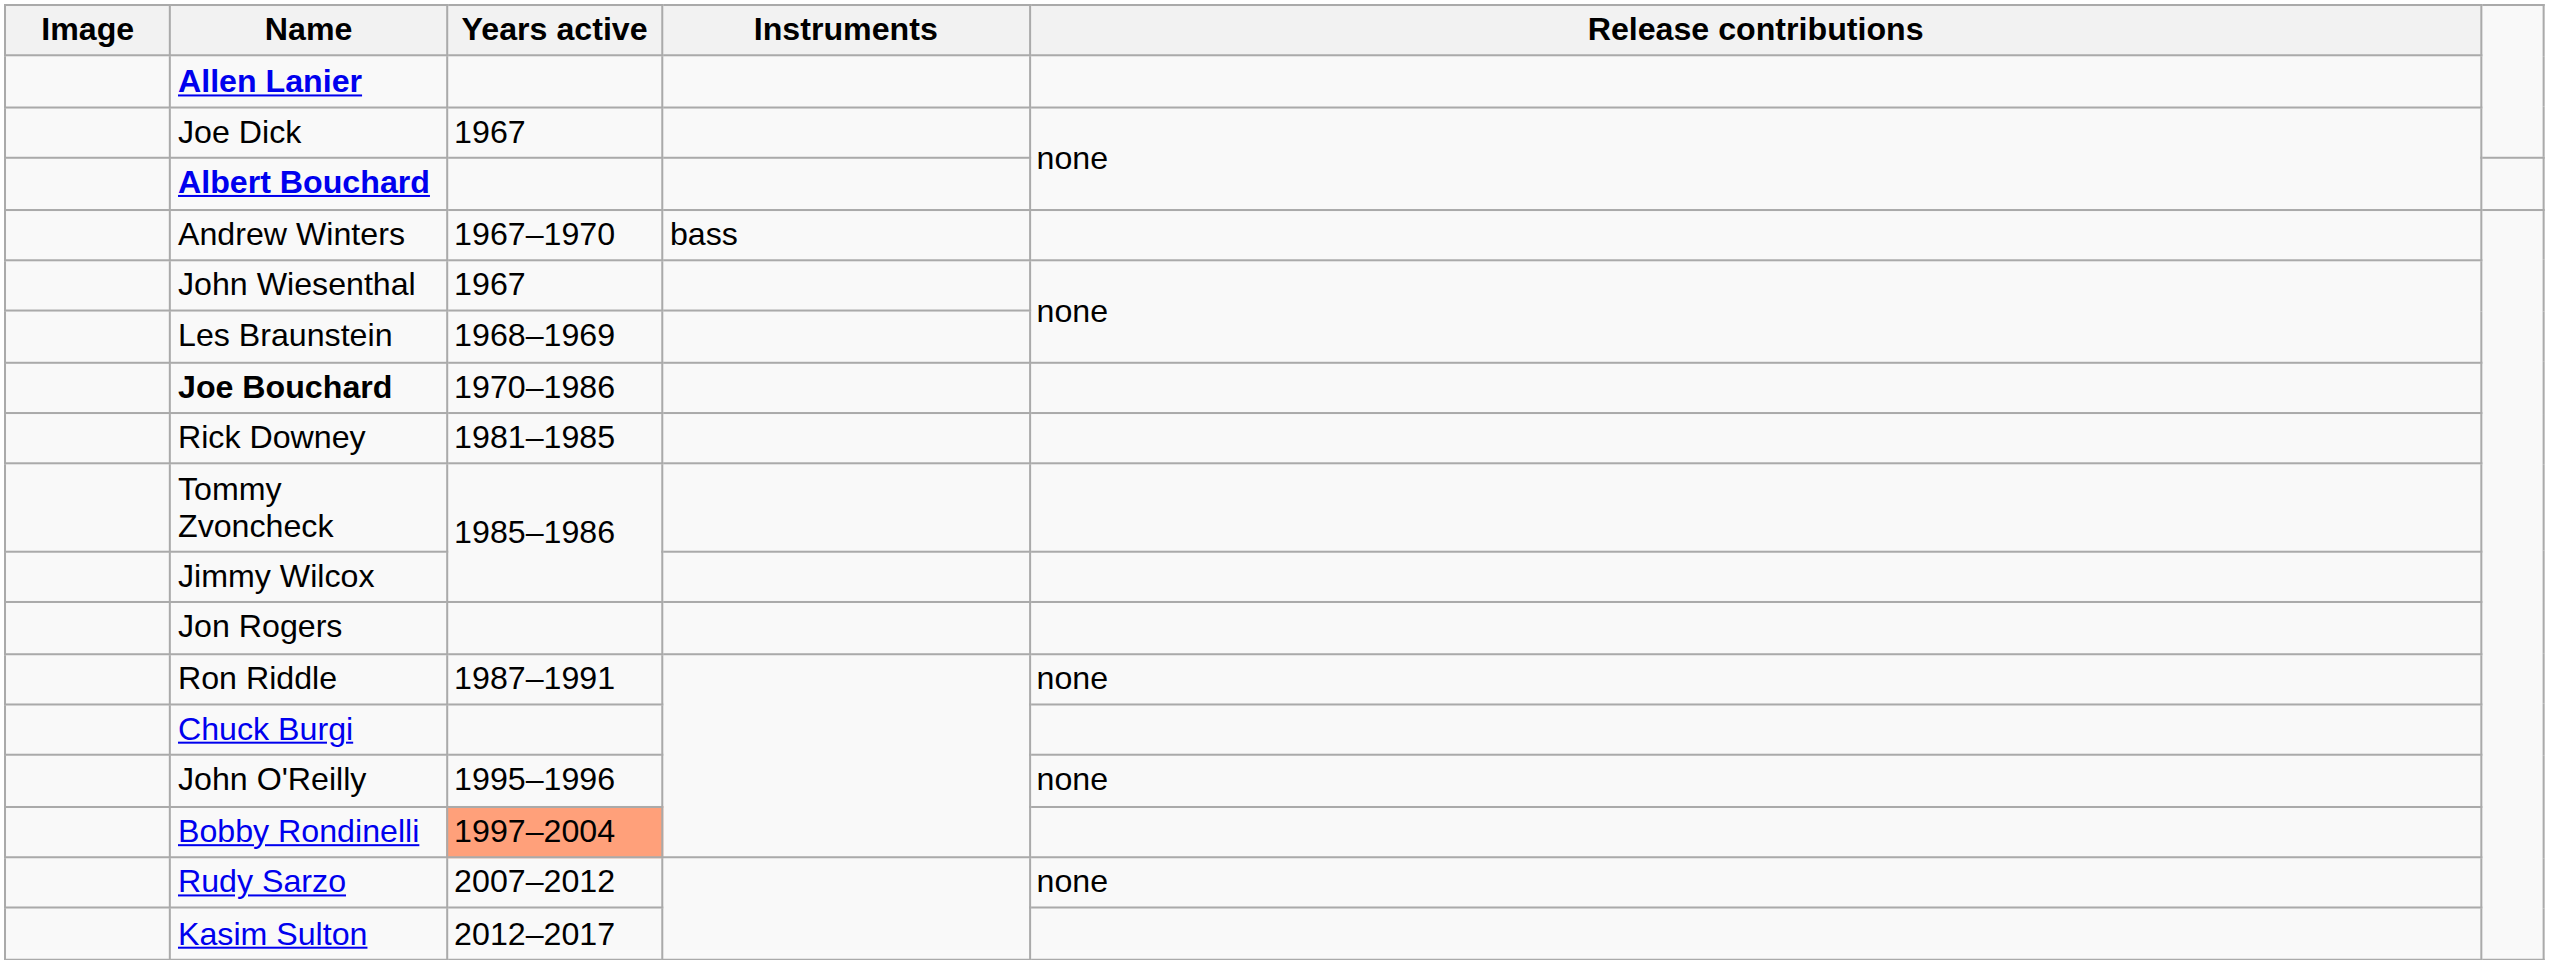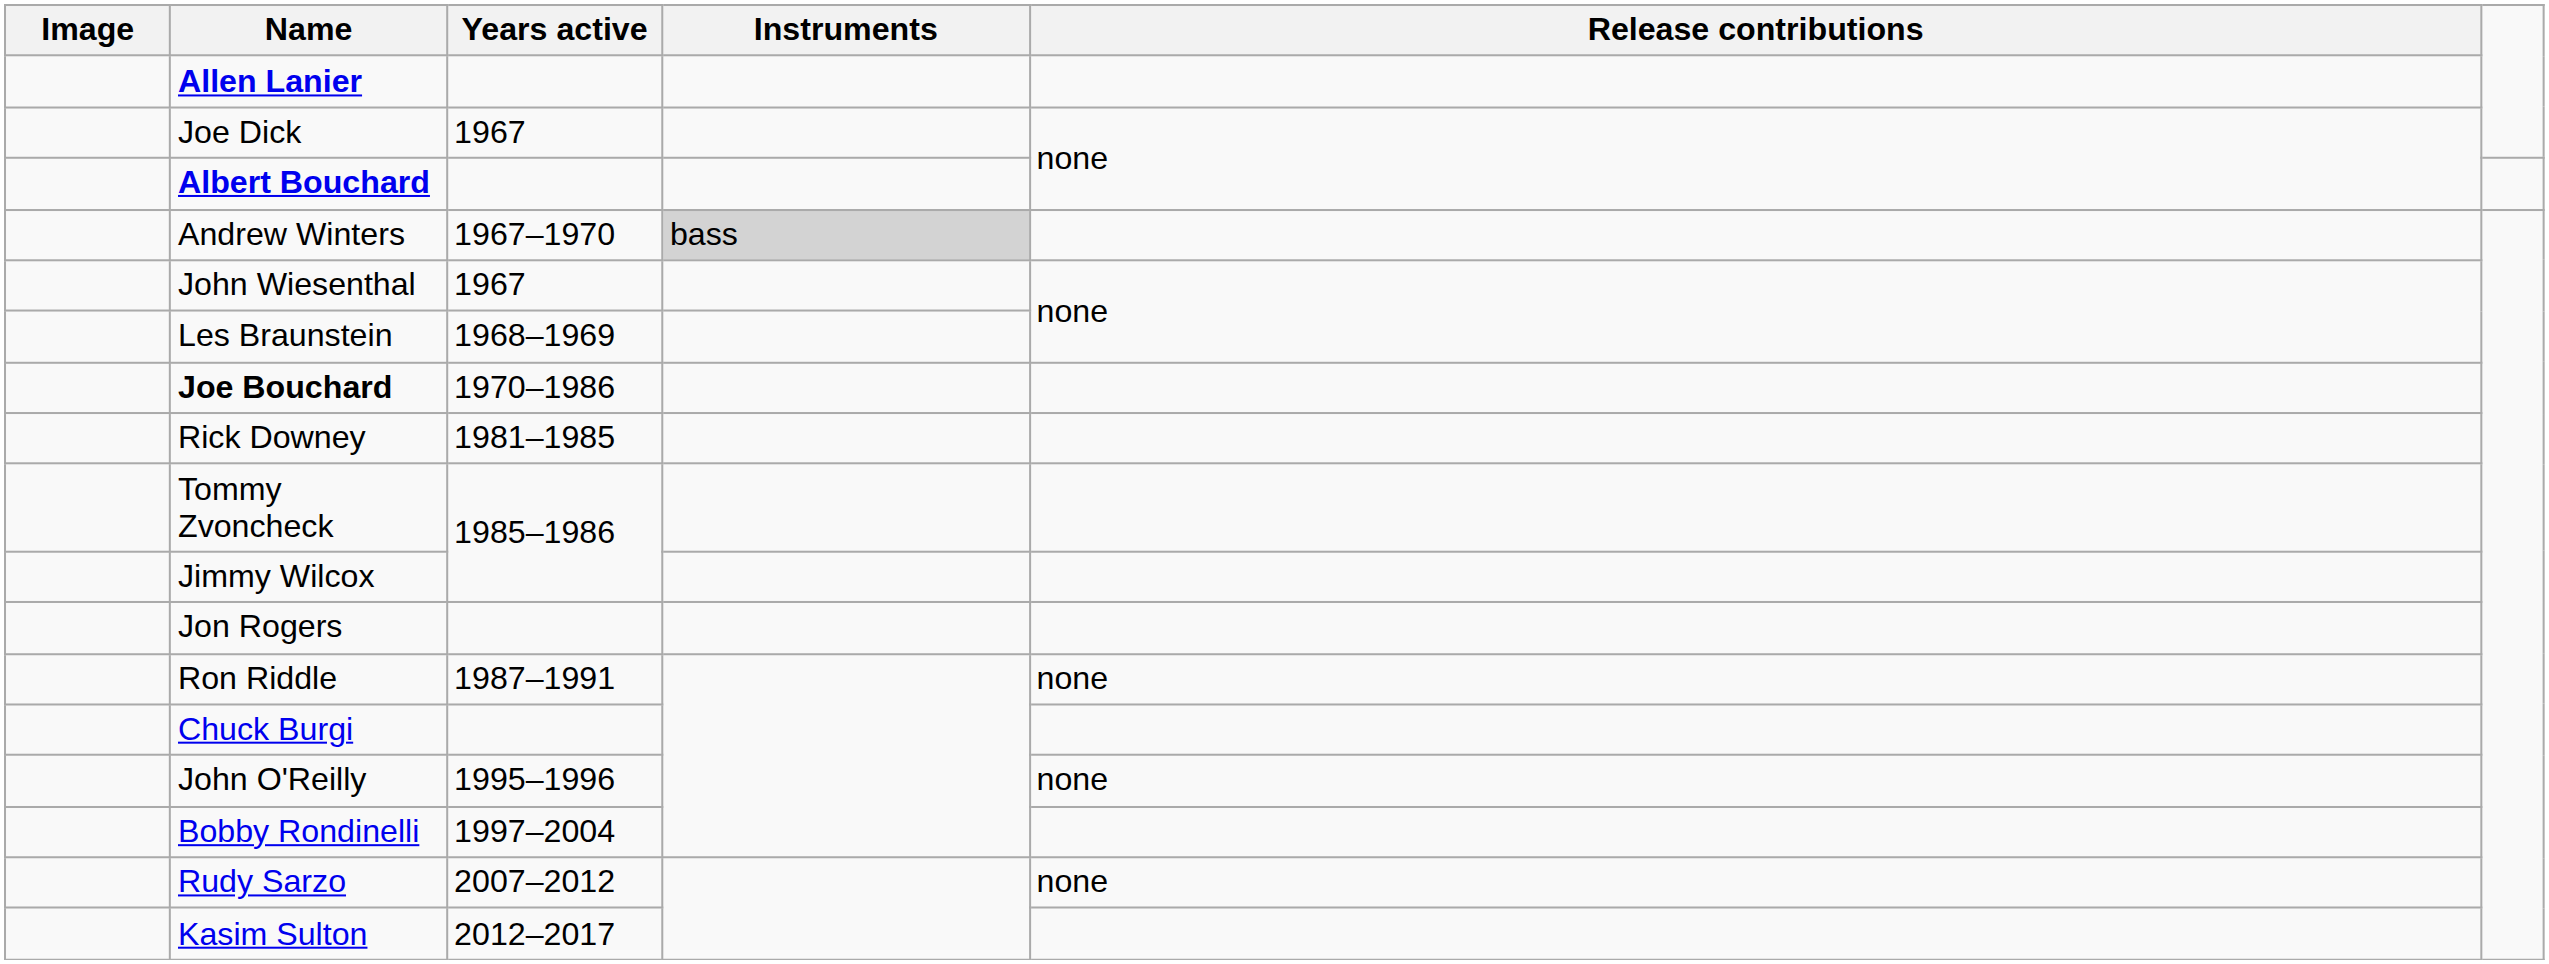Andrew Winters | Instruments: no background -> lightgrey background
Bobby Rondinelli | Years active: lightsalmon background -> no background
